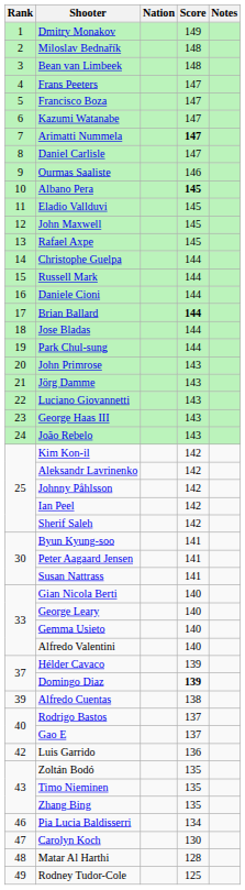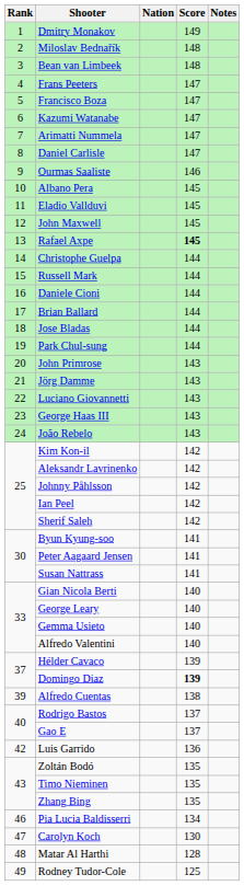Arimatti Nummela | Score: bold -> normal
Albano Pera | Score: bold -> normal
Rafael Axpe | Score: normal -> bold
Brian Ballard | Score: bold -> normal
